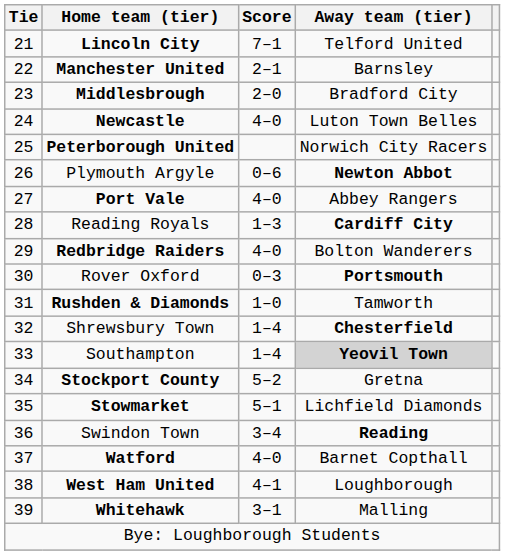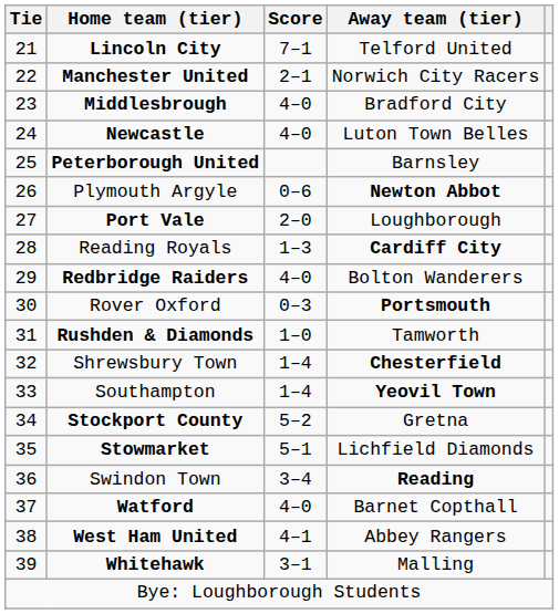Manchester United | Away team (tier): Barnsley -> Norwich City Racers
Middlesbrough | Score: 2–0 -> 4–0
Peterborough United | Away team (tier): Norwich City Racers -> Barnsley
Port Vale | Score: 4–0 -> 2–0
Port Vale | Away team (tier): Abbey Rangers -> Loughborough
Southampton | Away team (tier): lightgrey background -> no background
West Ham United | Away team (tier): Loughborough -> Abbey Rangers
